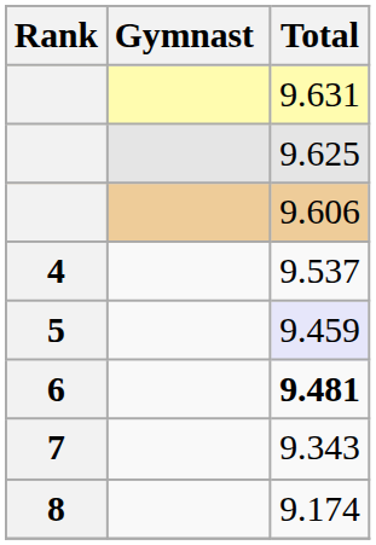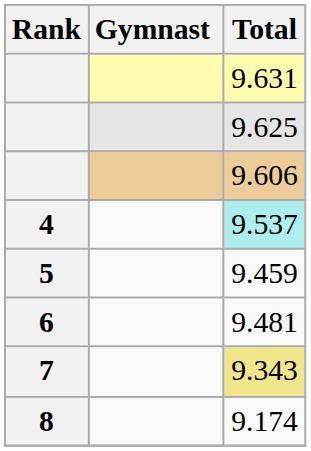9.537 | Total: no background -> paleturquoise background
9.459 | Total: lavender background -> no background
9.481 | Total: bold -> normal
9.343 | Total: no background -> khaki background
